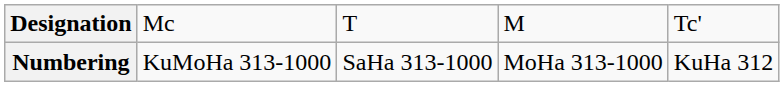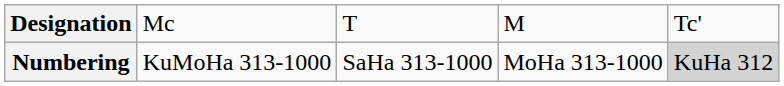Numbering | column 5: no background -> lightgrey background
